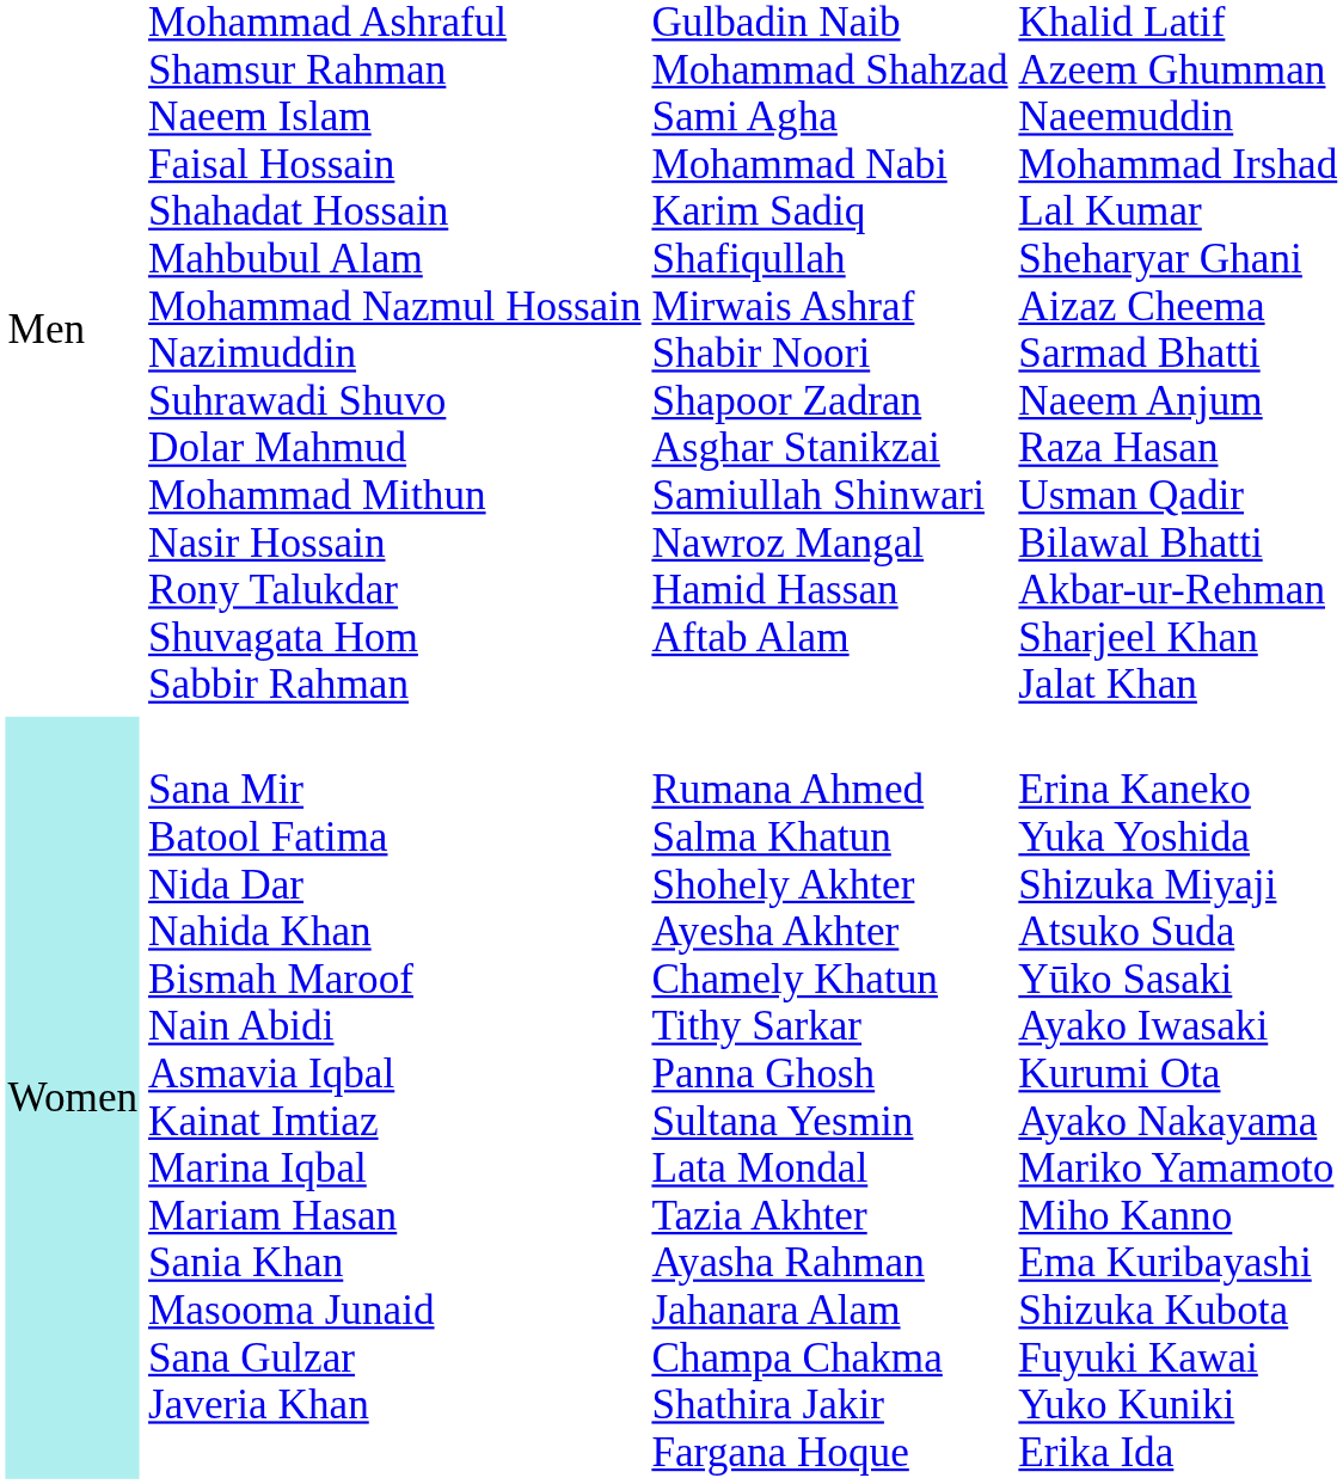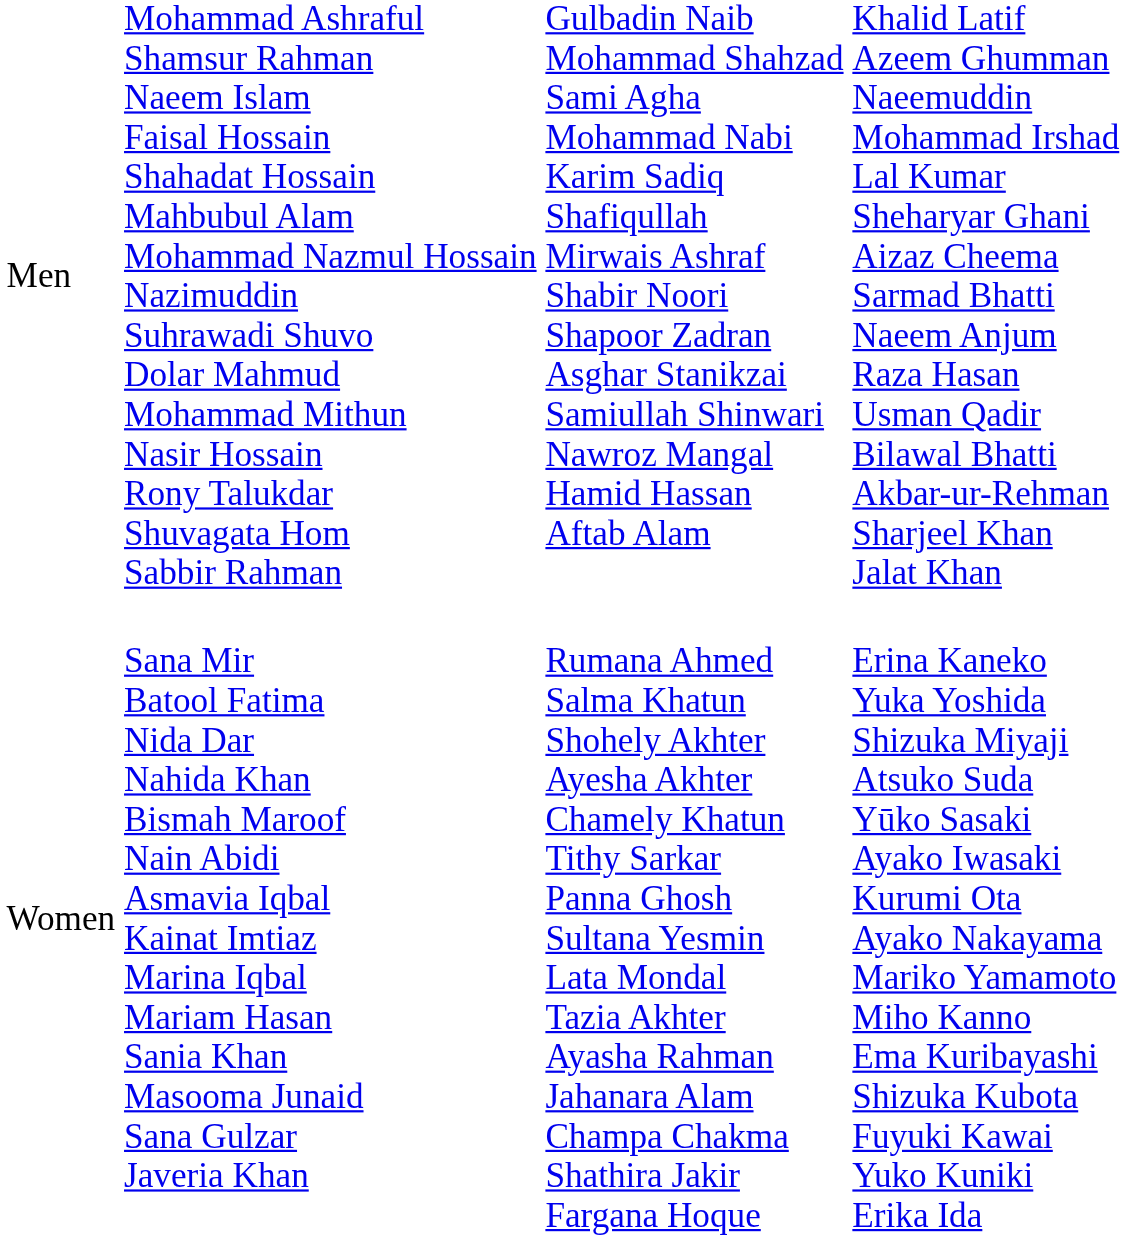Women | column 1: paleturquoise background -> no background
